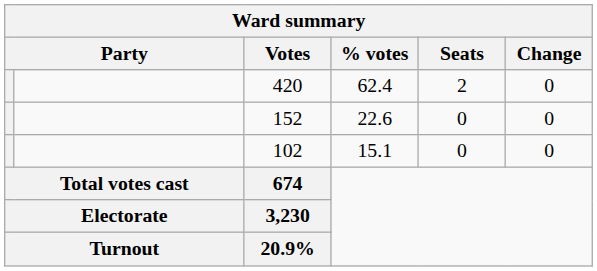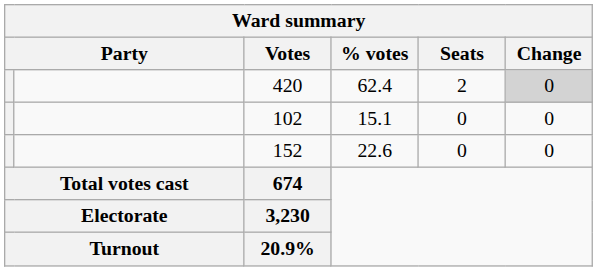420 | Change: no background -> lightgrey background
rows swapped: 152 <-> 102
